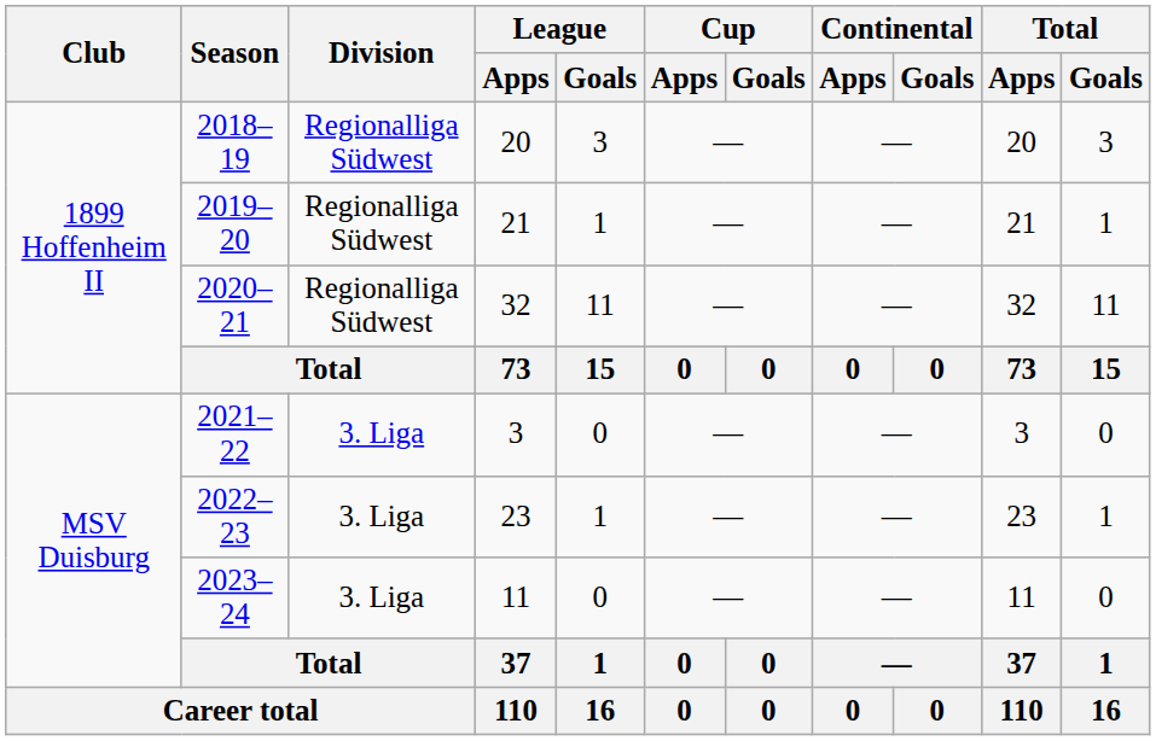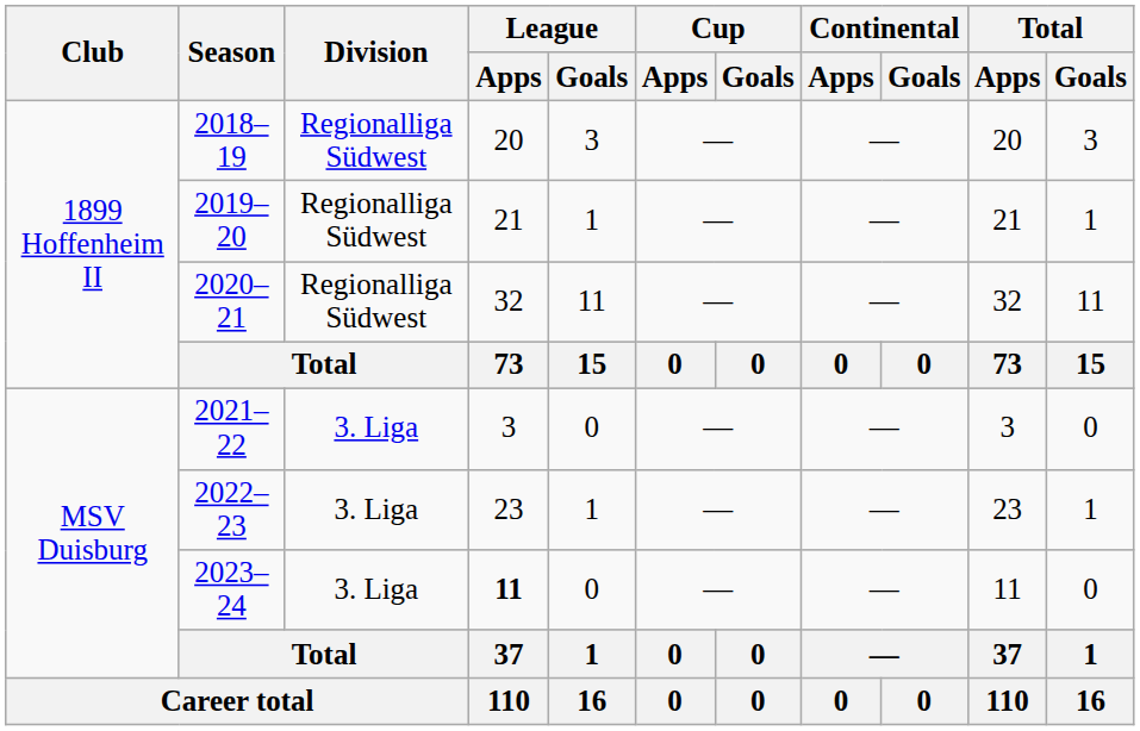2023–24 | League / Apps: normal -> bold
